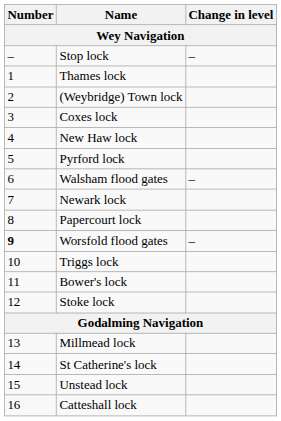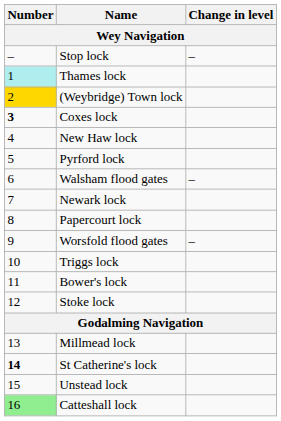Thames lock | Number: no background -> paleturquoise background
(Weybridge) Town lock | Number: no background -> gold background
Coxes lock | Number: normal -> bold
Worsfold flood gates | Number: bold -> normal
St Catherine's lock | Number: normal -> bold
Catteshall lock | Number: no background -> lightgreen background
